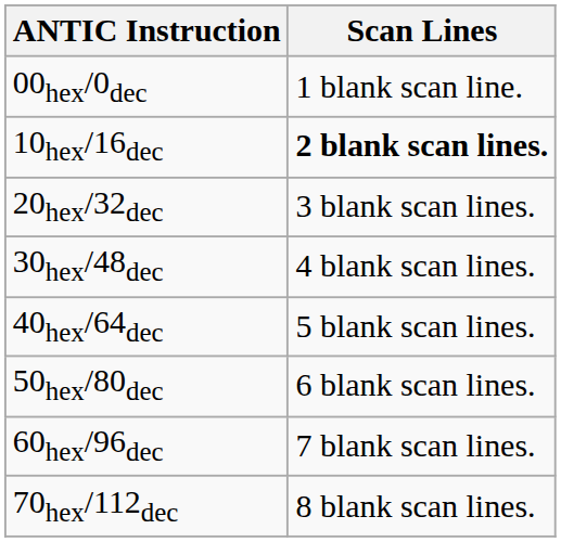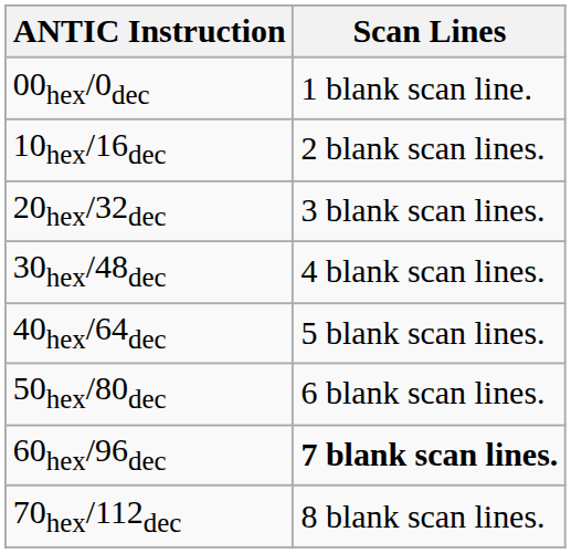10hex/16dec | Scan Lines: bold -> normal
60hex/96dec | Scan Lines: normal -> bold
